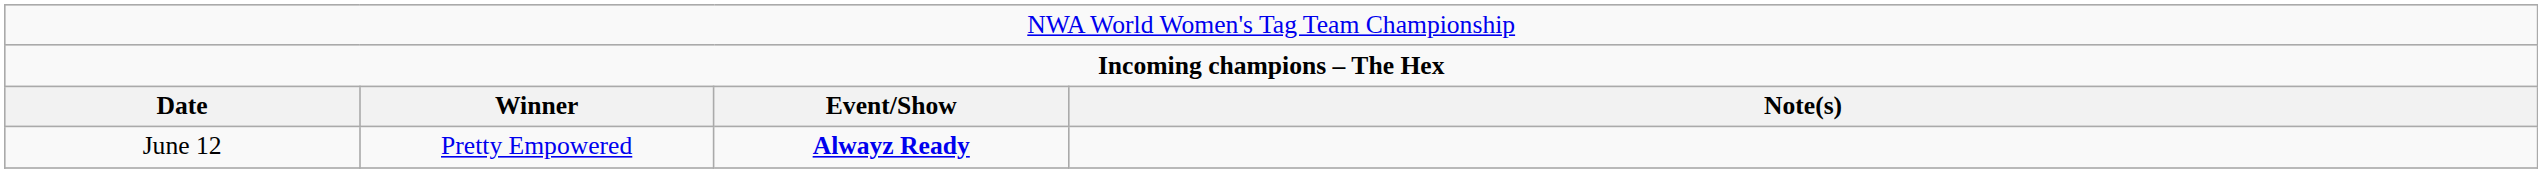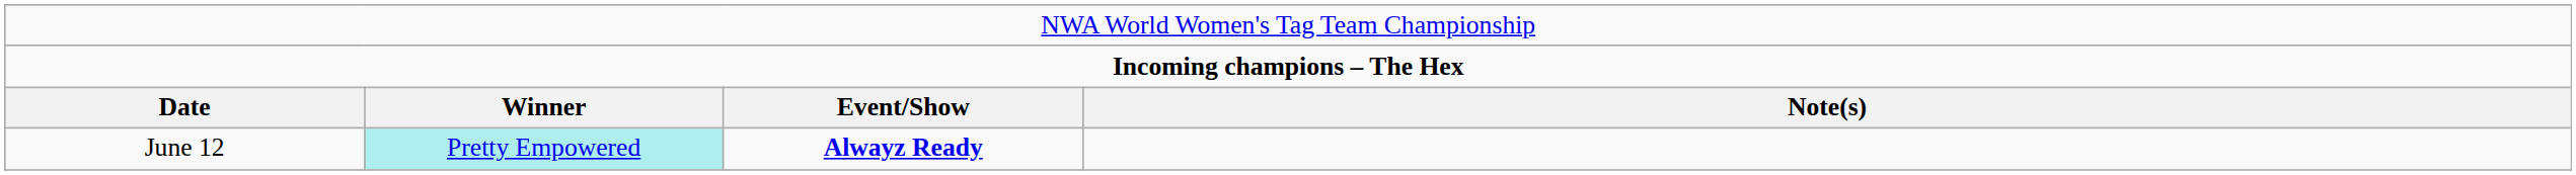June 12 | column 2: no background -> paleturquoise background
